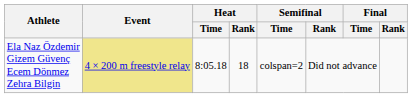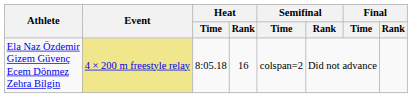Ela Naz Özdemir Gizem Güvenç Ecem Dönmez Zehra Bilgin | Heat / Rank: 18 -> 16
